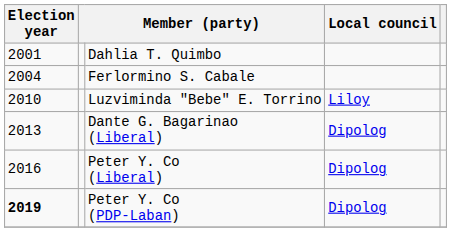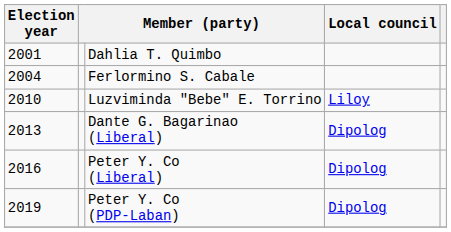Peter Y. Co (PDP-Laban) | Election year: bold -> normal
